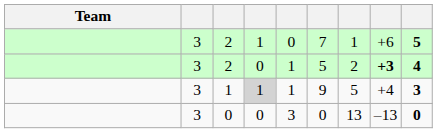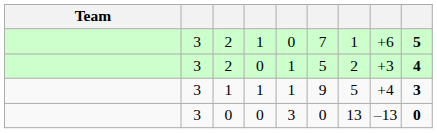row 3 | column 8: bold -> normal
row 4 | column 4: lightgrey background -> no background
